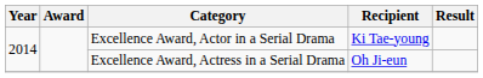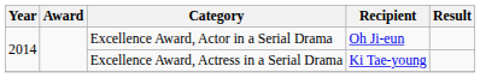Excellence Award, Actor in a Serial Drama | Recipient: Ki Tae-young -> Oh Ji-eun
Excellence Award, Actress in a Serial Drama | Recipient: Oh Ji-eun -> Ki Tae-young
